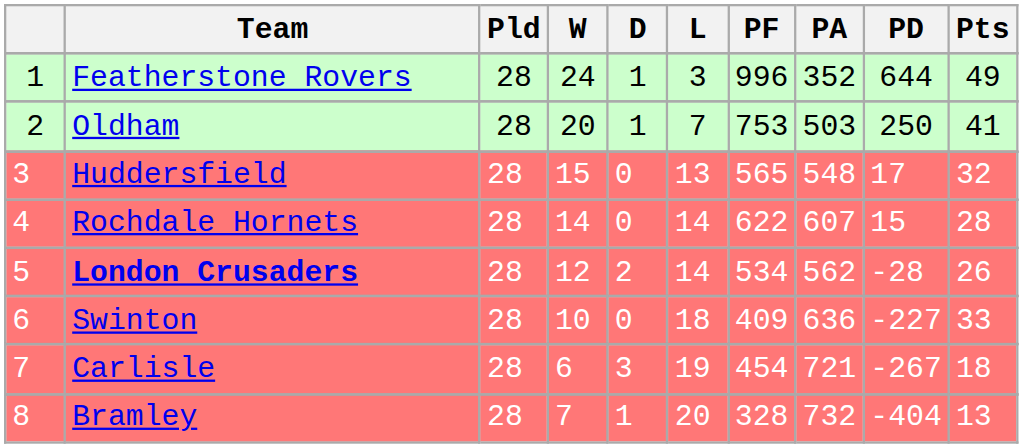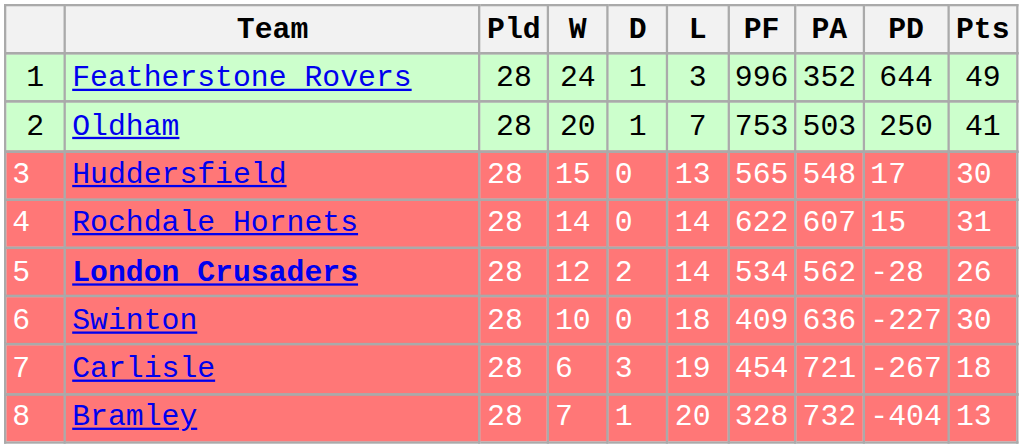Huddersfield | Pts: 32 -> 30
Rochdale Hornets | Pts: 28 -> 31
Swinton | Pts: 33 -> 30
